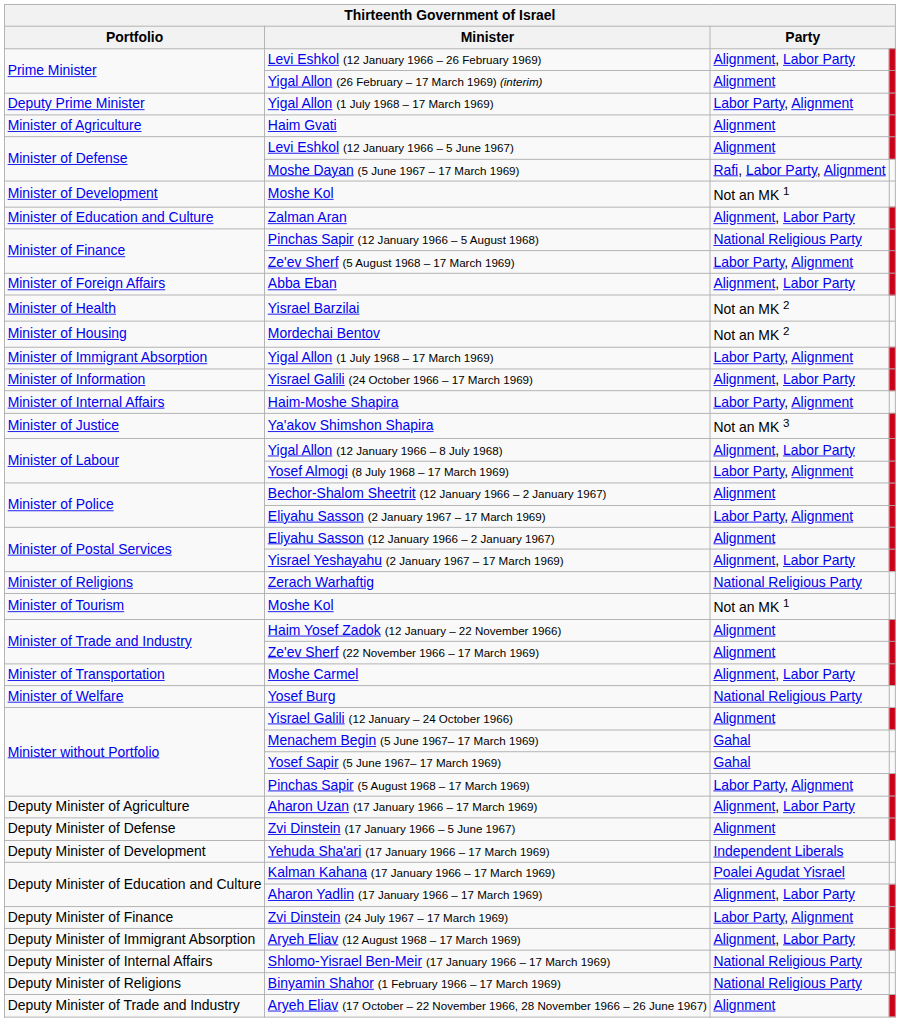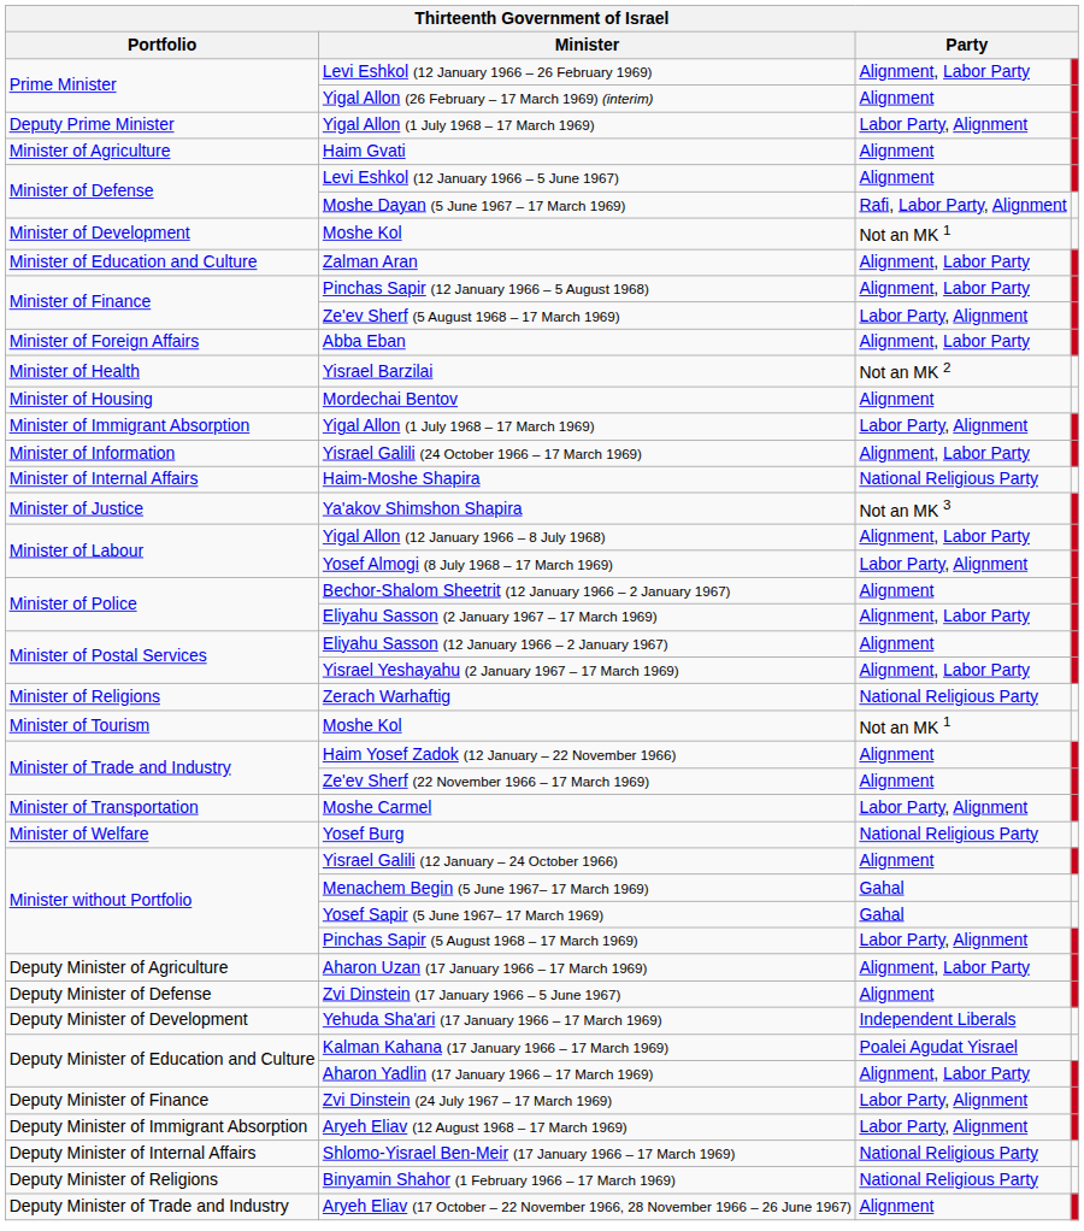Pinchas Sapir (12 January 1966 – 5 August 1968) | column 3: National Religious Party -> Alignment, Labor Party
Mordechai Bentov | column 3: Not an MK 2 -> Alignment
Haim-Moshe Shapira | column 3: Labor Party, Alignment -> National Religious Party
Eliyahu Sasson (2 January 1967 – 17 March 1969) | column 3: Labor Party, Alignment -> Alignment, Labor Party
Moshe Carmel | column 3: Alignment, Labor Party -> Labor Party, Alignment
Aryeh Eliav (12 August 1968 – 17 March 1969) | column 3: Alignment, Labor Party -> Labor Party, Alignment
